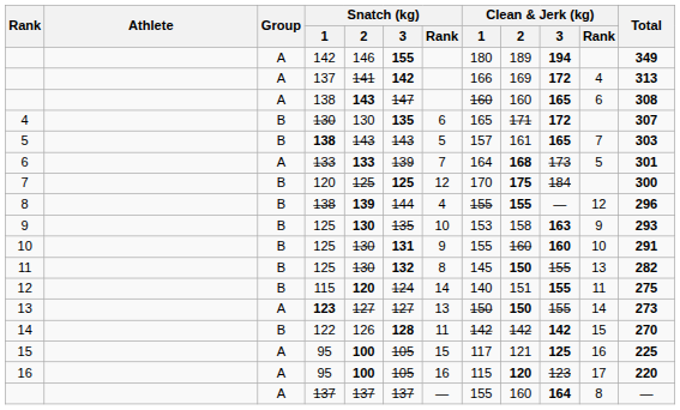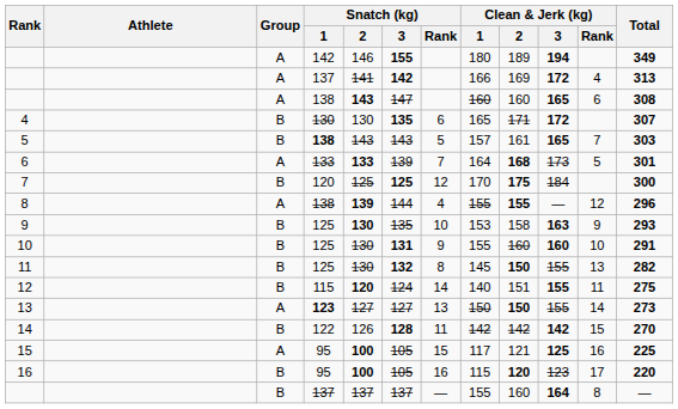row 10 | Group: B -> A
row 18 | Group: A -> B
row 19 | Group: A -> B
